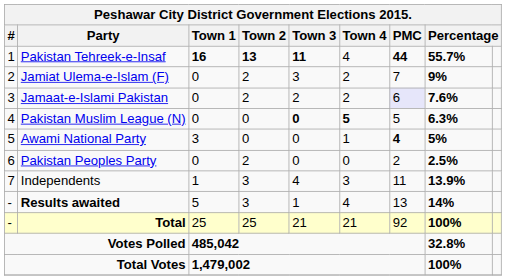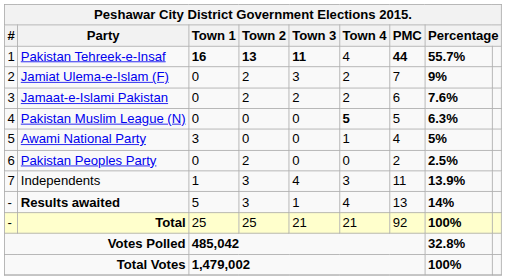Jamaat-e-Islami Pakistan | PMC: lavender background -> no background
Pakistan Muslim League (N) | Town 3: bold -> normal
Awami National Party | PMC: bold -> normal
